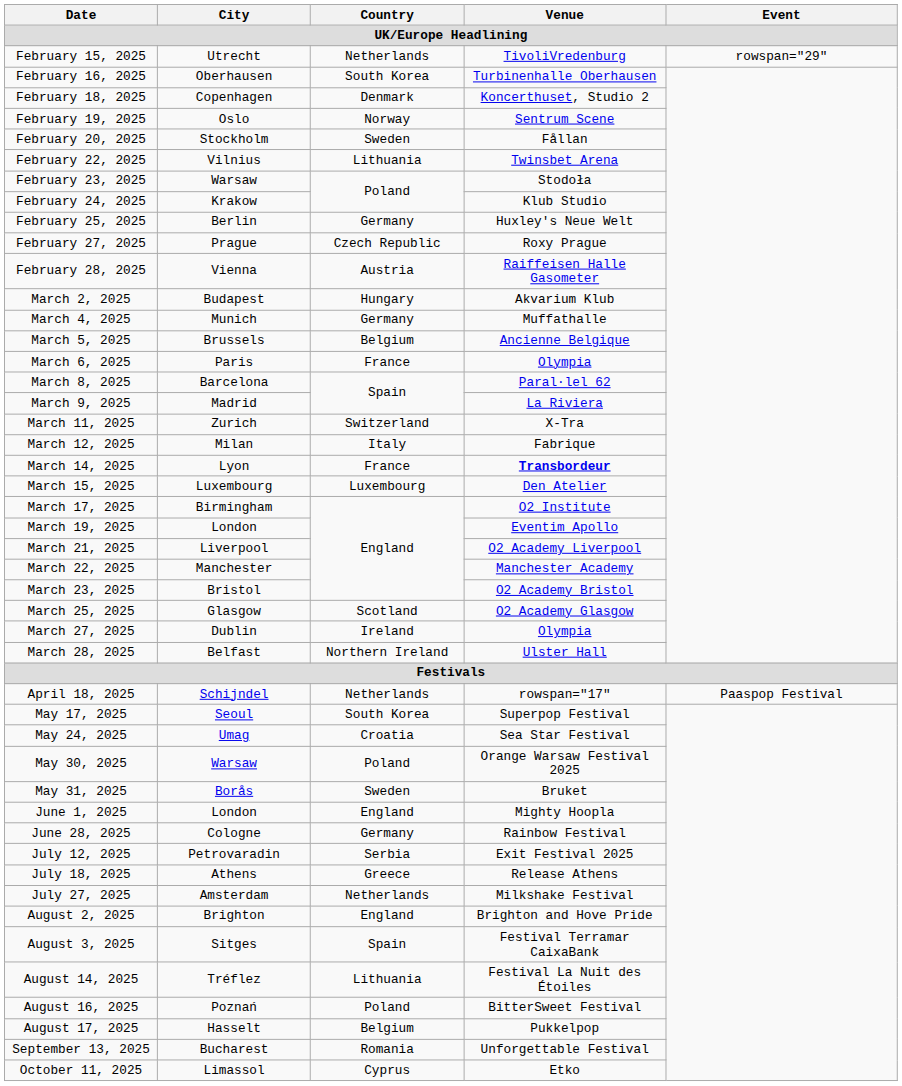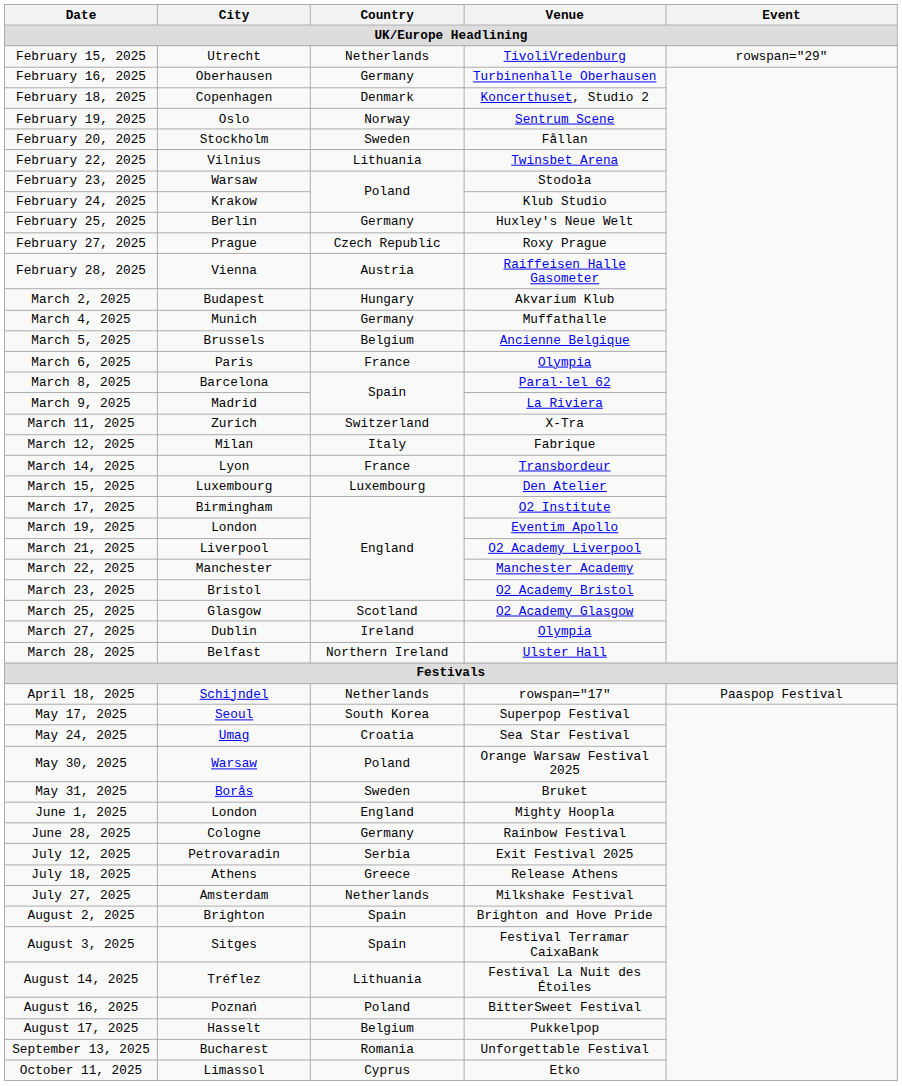February 16, 2025 | Country: South Korea -> Germany
March 14, 2025 | Venue: bold -> normal
August 2, 2025 | Country: England -> Spain
